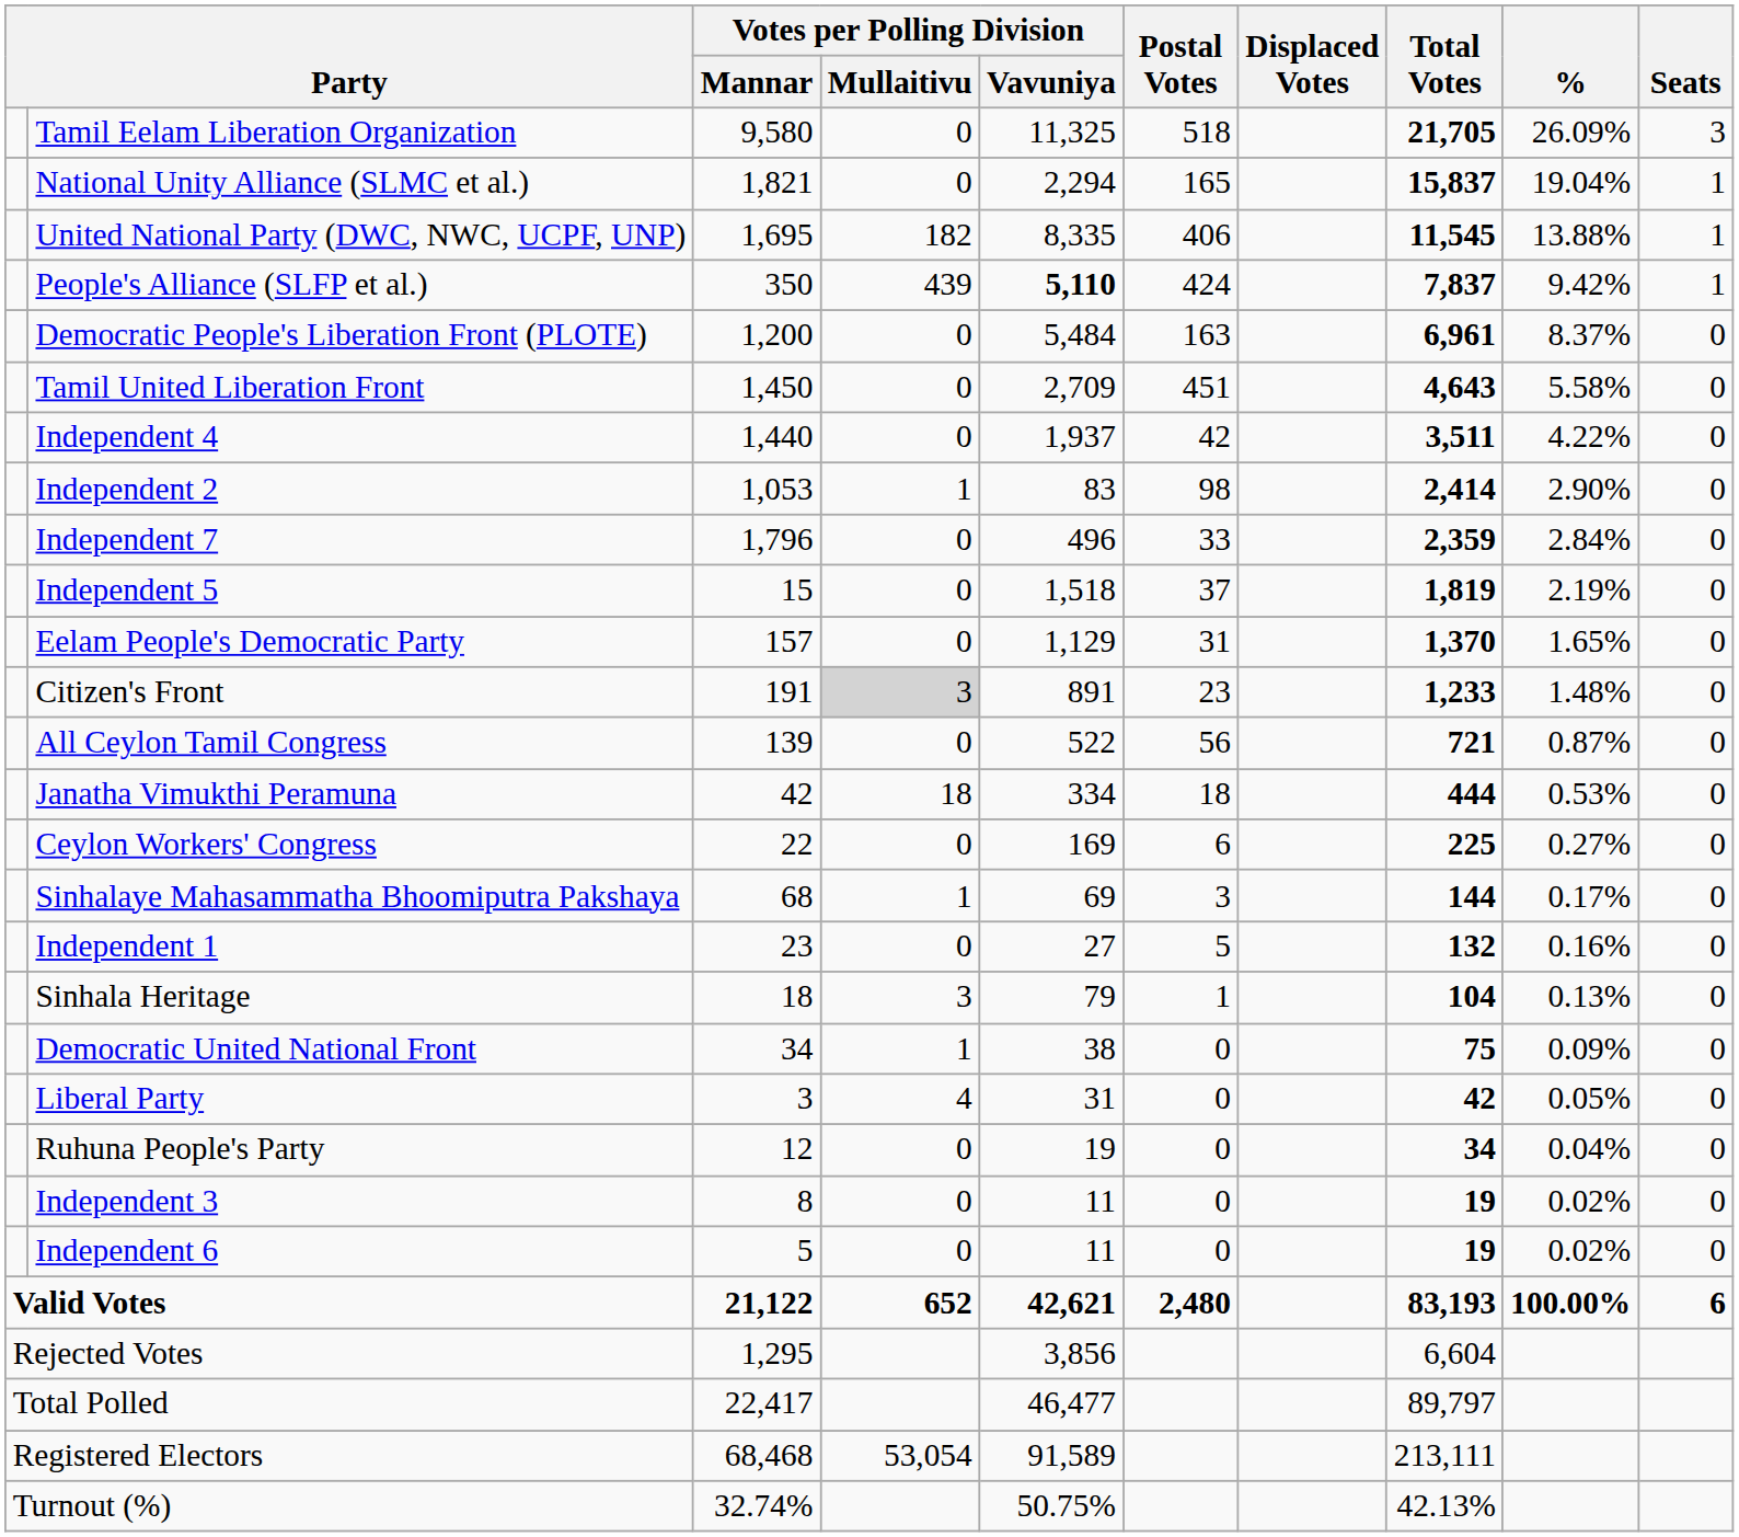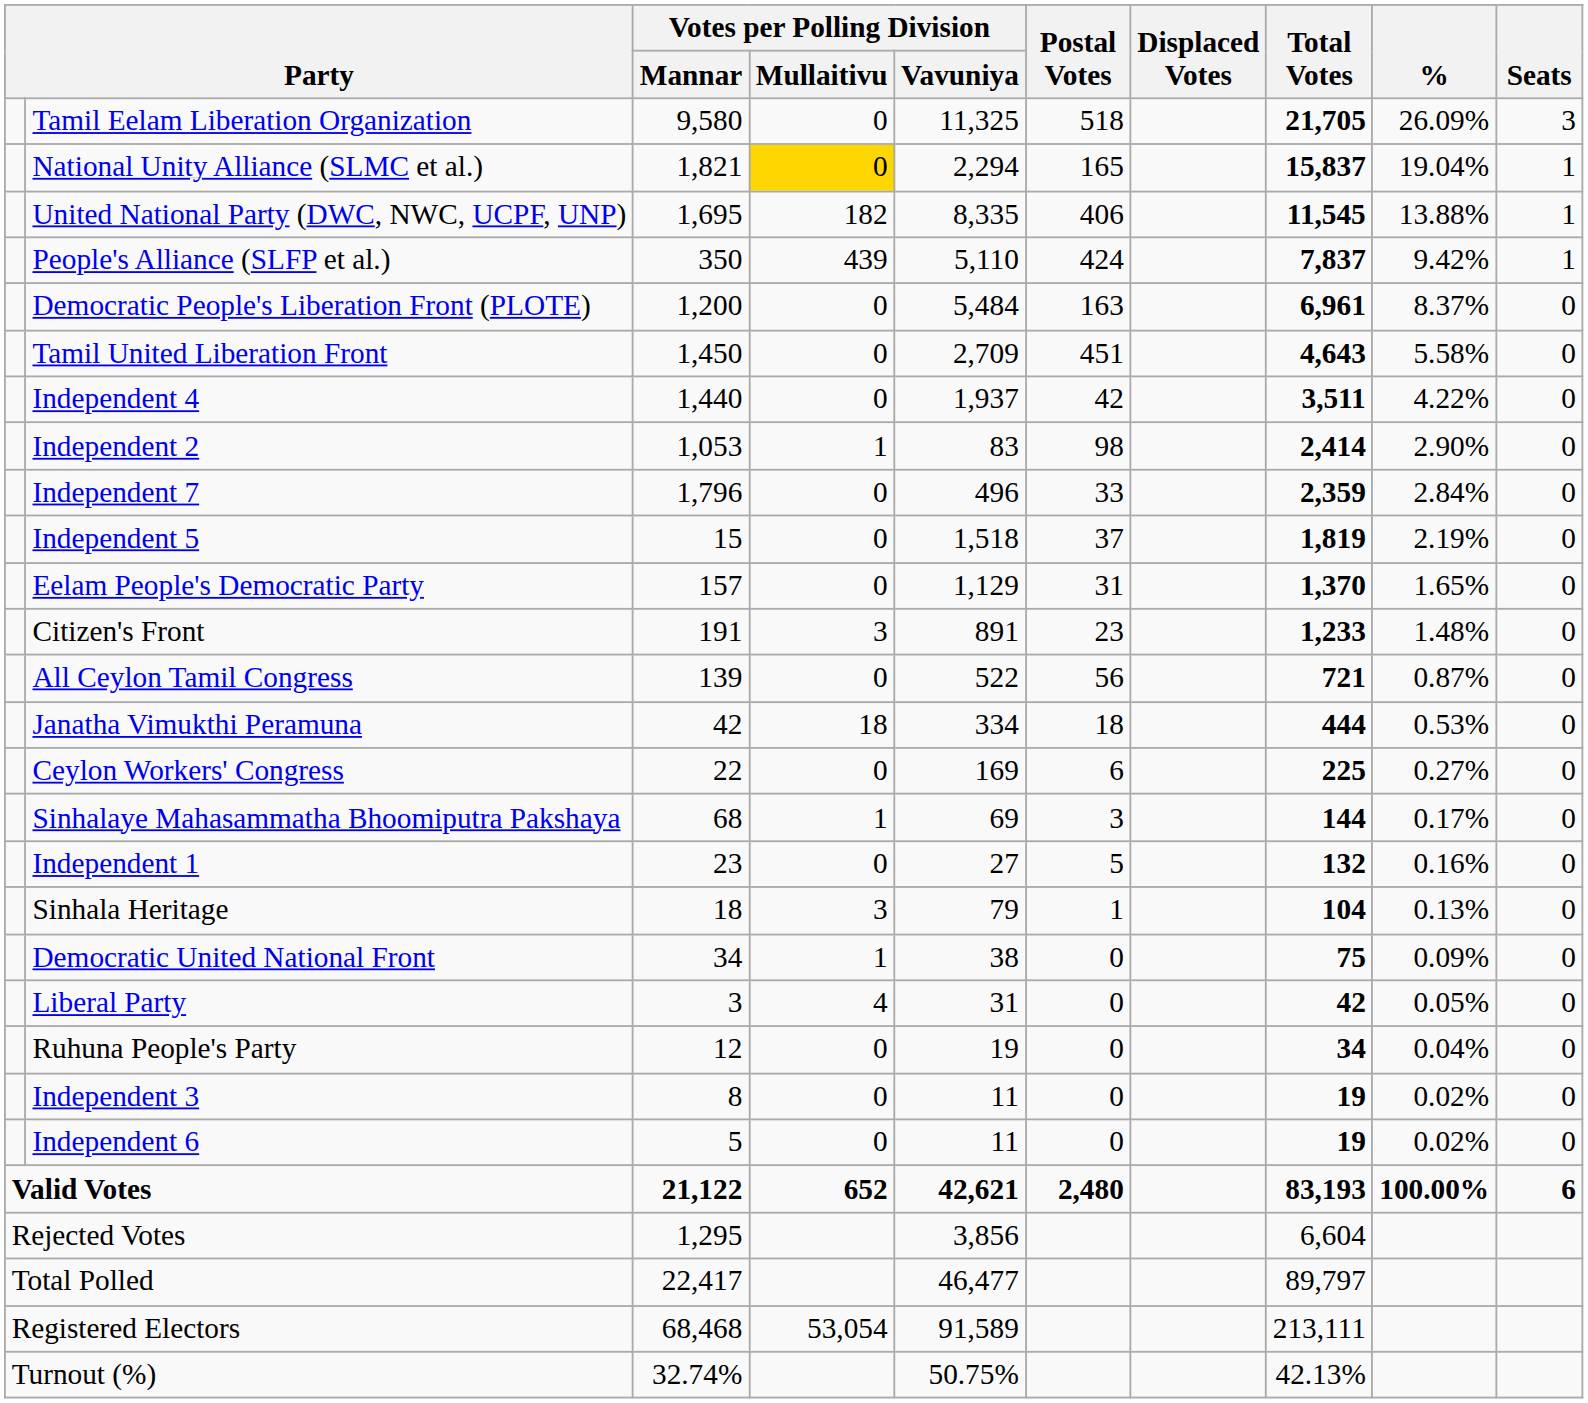National Unity Alliance (SLMC et al.) | Votes per Polling Division / Mullaitivu: no background -> gold background
People's Alliance (SLFP et al.) | Votes per Polling Division / Vavuniya: bold -> normal
Citizen's Front | Votes per Polling Division / Mullaitivu: lightgrey background -> no background
